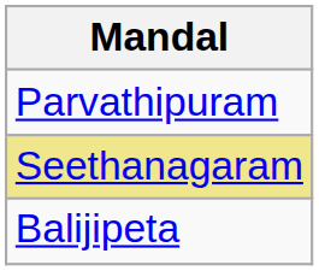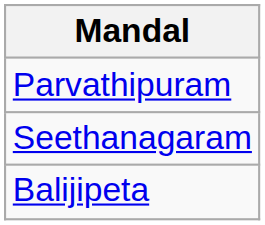row 3 | column 1: khaki background -> no background
